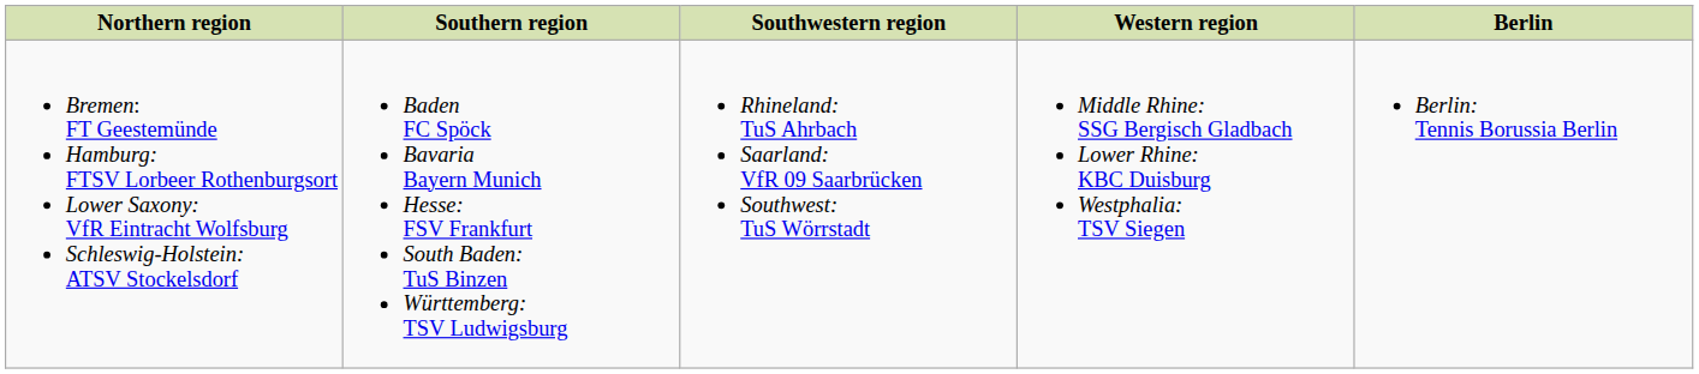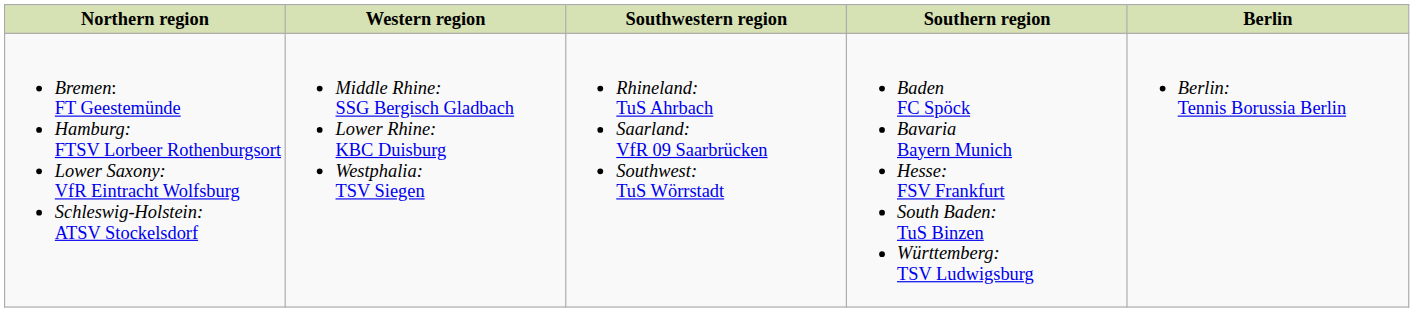columns swapped: Western region <-> Southern region
